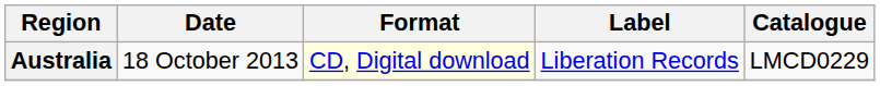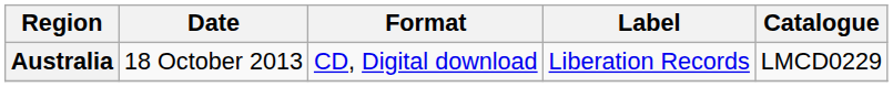Australia | Format: lightyellow background -> no background
